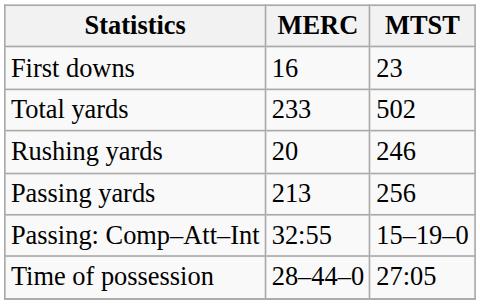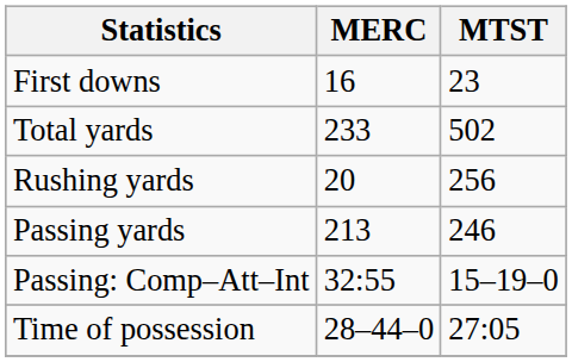Rushing yards | MTST: 246 -> 256
Passing yards | MTST: 256 -> 246
